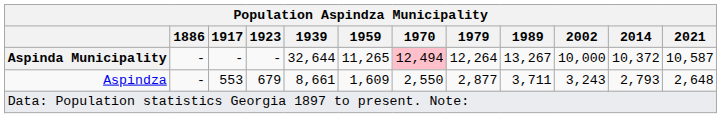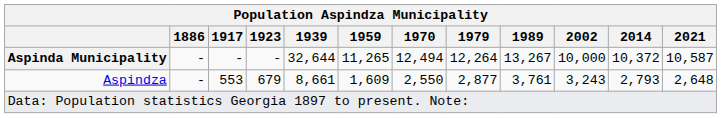Aspinda Municipality | 1970: pink background -> no background
Aspindza | 1989: 3,711 -> 3,761
